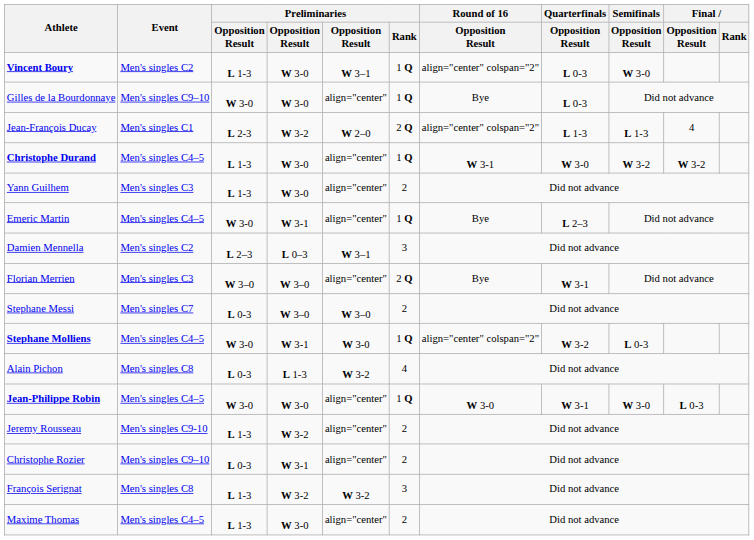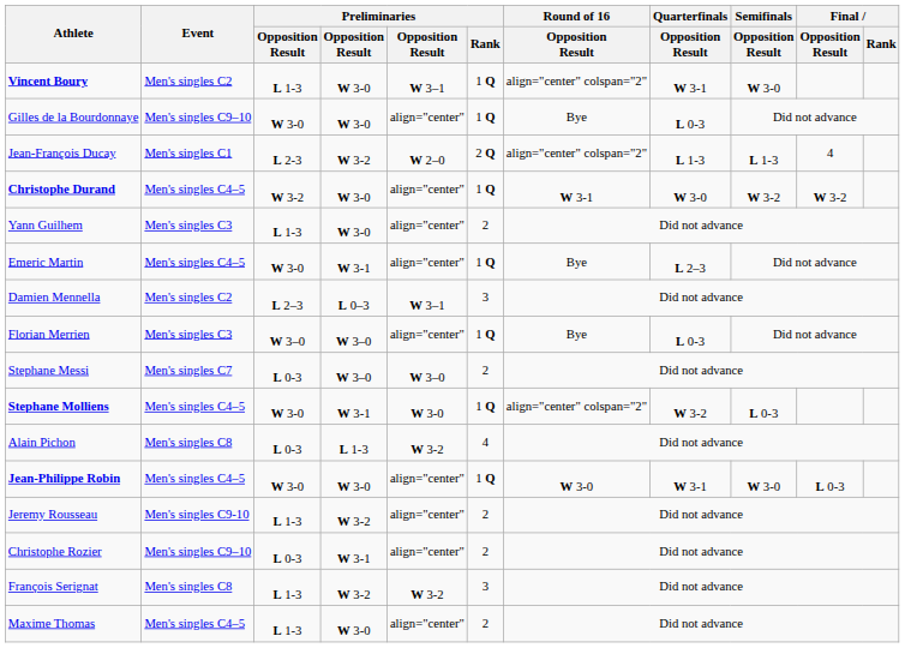Vincent Boury | Quarterfinals / Opposition Result: L 0-3 -> W 3-1
Christophe Durand | column 3: L 1-3 -> W 3-2
Florian Merrien | Preliminaries / Rank: 2 Q -> 1 Q
Florian Merrien | Quarterfinals / Opposition Result: W 3-1 -> L 0-3
